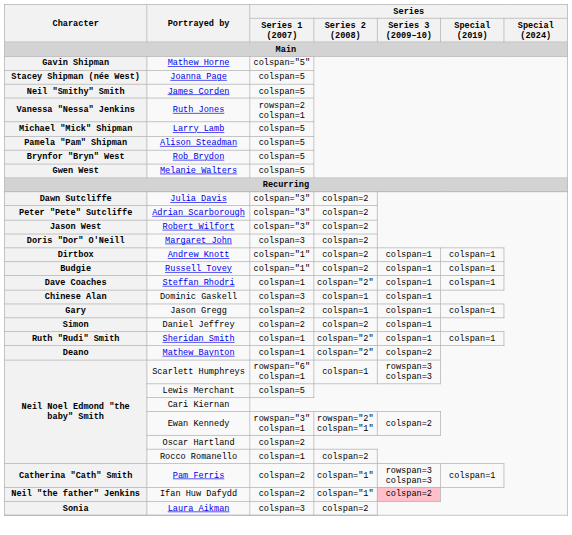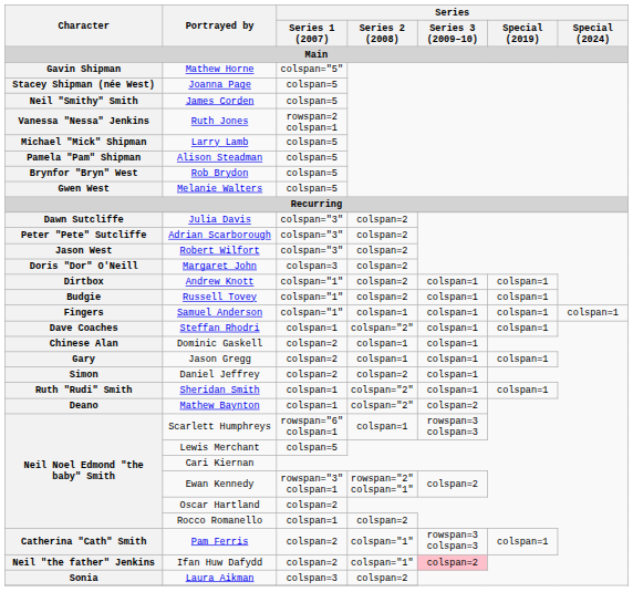+ row: Fingers | Samuel Anderson | colspan="1" | colspan=1 | colspan=1 | colspan=1 | colspan=1
Dominic Gaskell | Series / Series 1 (2007): colspan=3 -> colspan=2
